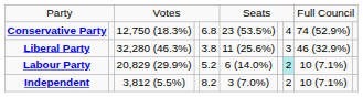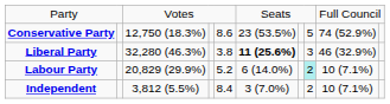Conservative Party | column 5: 6.8 -> 8.6
Conservative Party | column 8: 4 -> 5
Liberal Party | column 6: normal -> bold
Independent | column 5: 8.2 -> 8.4
